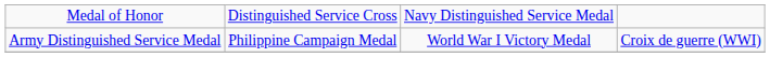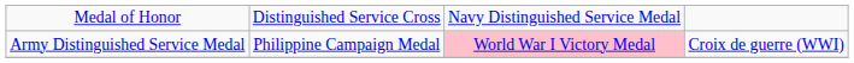Army Distinguished Service Medal | column 3: no background -> pink background
